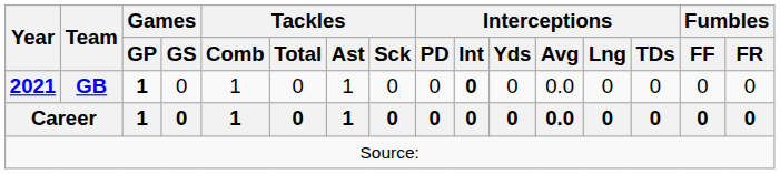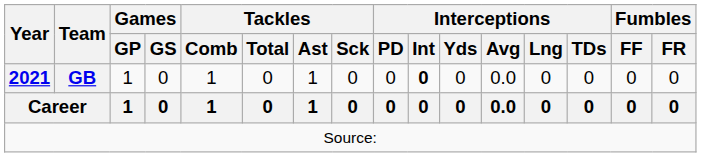2021 | Games / GP: bold -> normal
